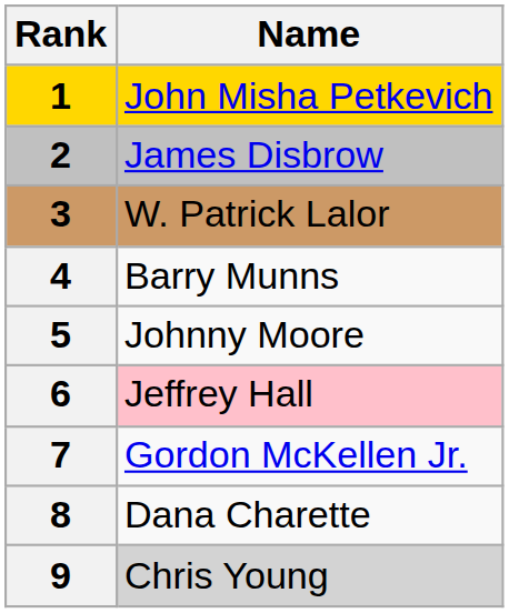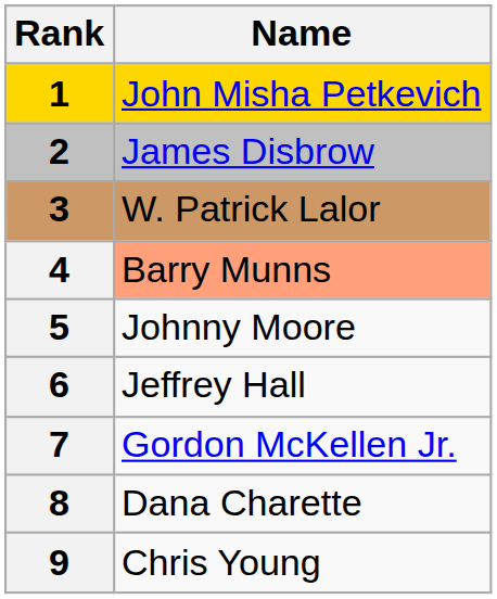Barry Munns | Name: no background -> lightsalmon background
Jeffrey Hall | Name: pink background -> no background
Chris Young | Name: lightgrey background -> no background
